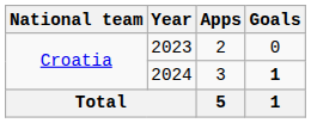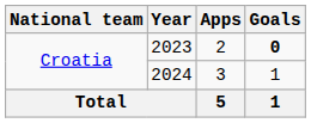2023 | Goals: normal -> bold
2024 | Goals: bold -> normal
